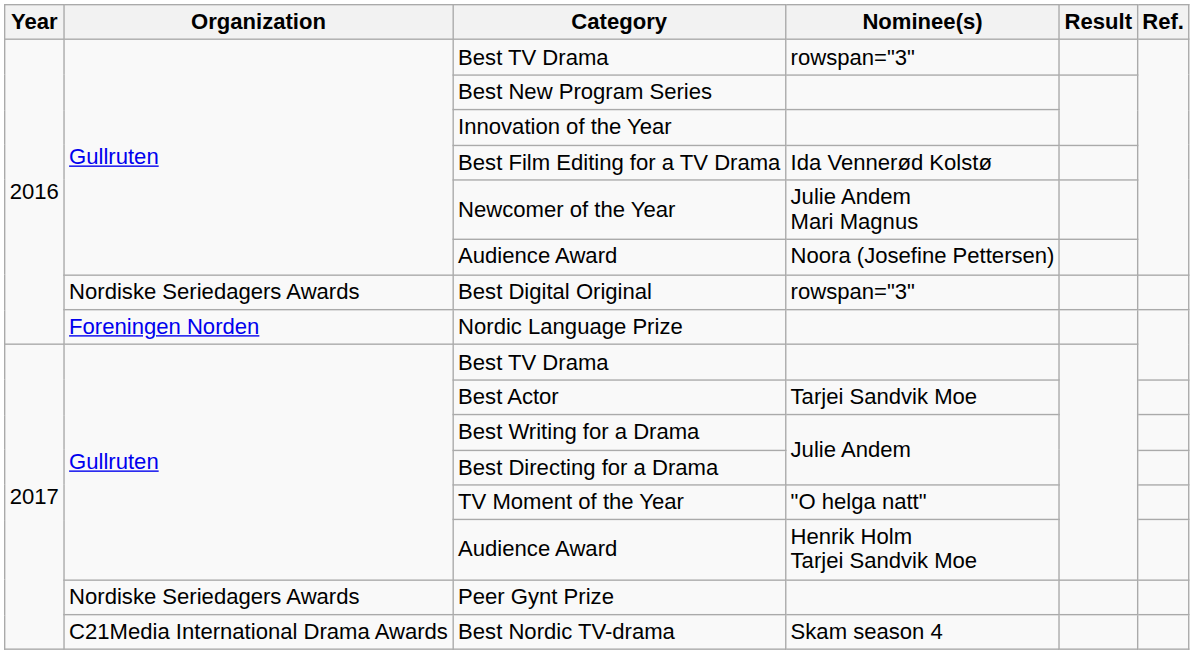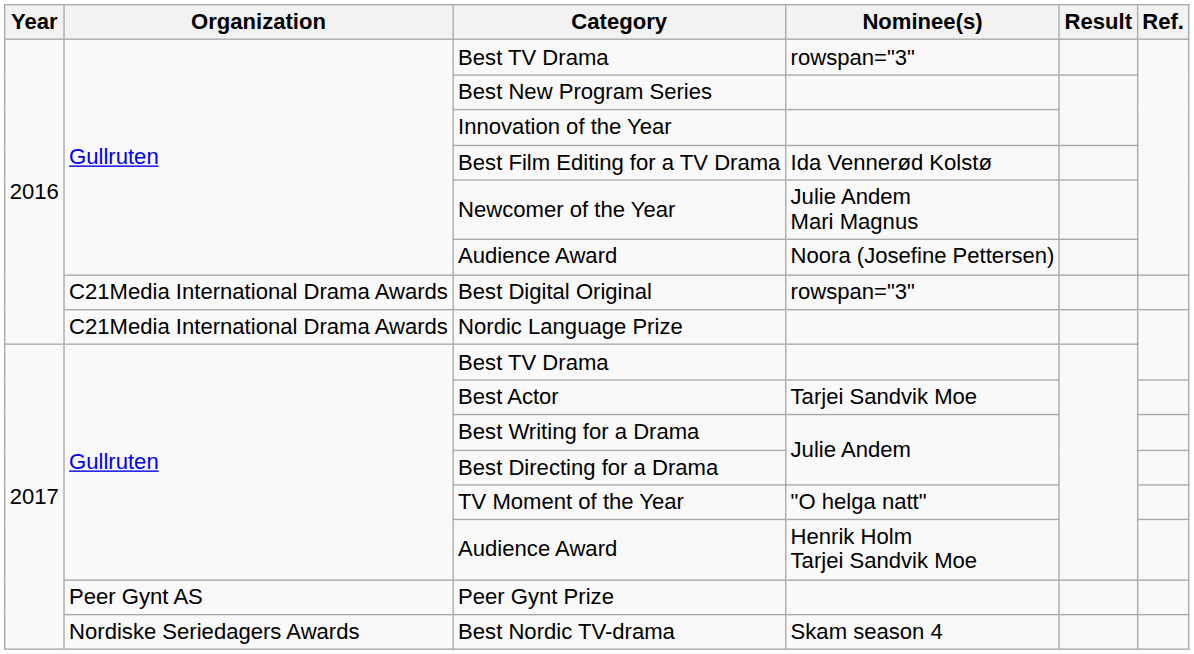Best Digital Original | Organization: Nordiske Seriedagers Awards -> C21Media International Drama Awards
Nordic Language Prize | Organization: Foreningen Norden -> C21Media International Drama Awards
Peer Gynt Prize | Organization: Nordiske Seriedagers Awards -> Peer Gynt AS
Best Nordic TV-drama | Organization: C21Media International Drama Awards -> Nordiske Seriedagers Awards
